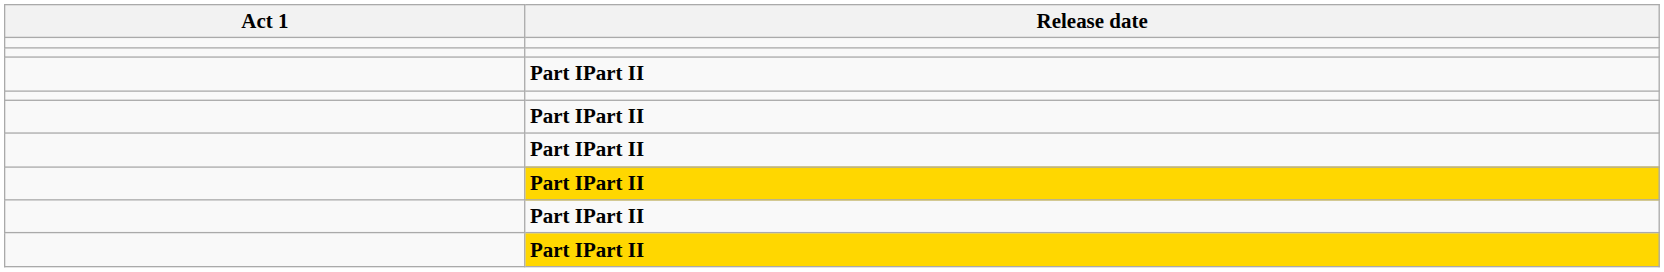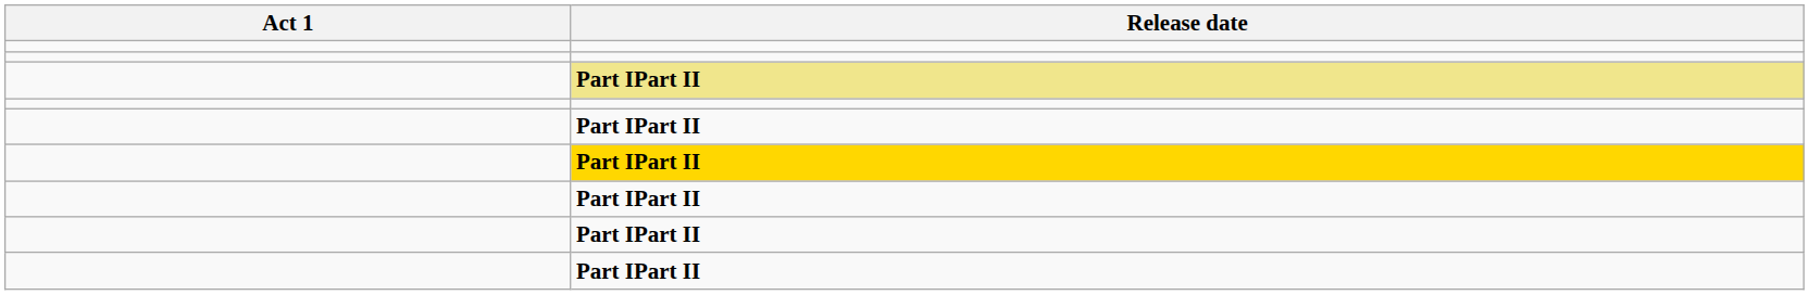row 4 | Release date: no background -> khaki background
row 7 | Release date: no background -> gold background
row 8 | Release date: gold background -> no background
row 10 | Release date: gold background -> no background
